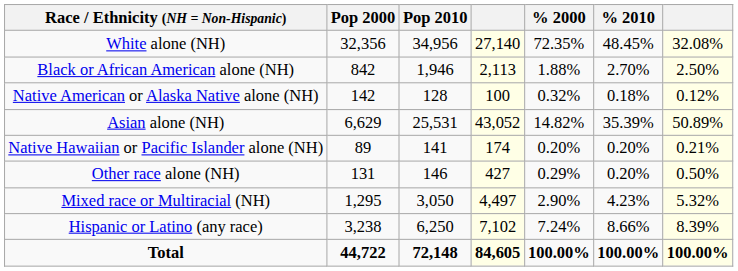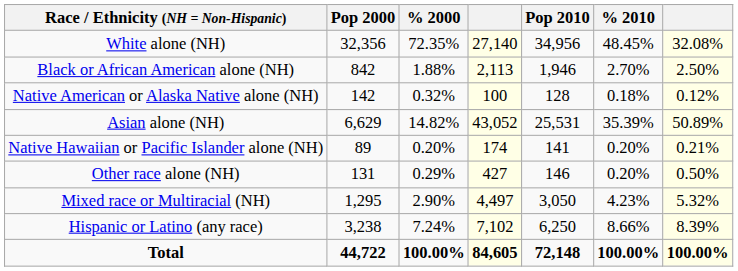columns swapped: Pop 2010 <-> % 2000
